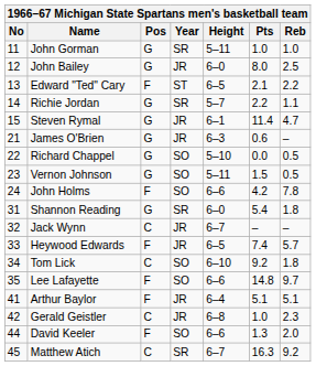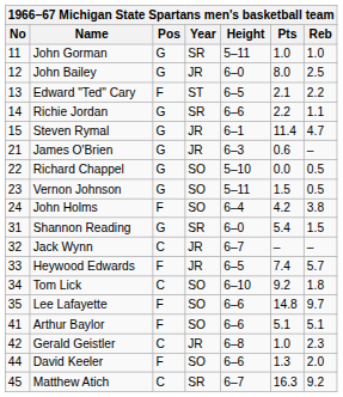Richie Jordan | Height: 5–7 -> 6–6
John Holms | Height: 6–6 -> 6–4
John Holms | Reb: 7.8 -> 3.8
Shannon Reading | Reb: 1.8 -> 1.5
Arthur Baylor | Year: JR -> SO
Arthur Baylor | Height: 6–4 -> 6–6
